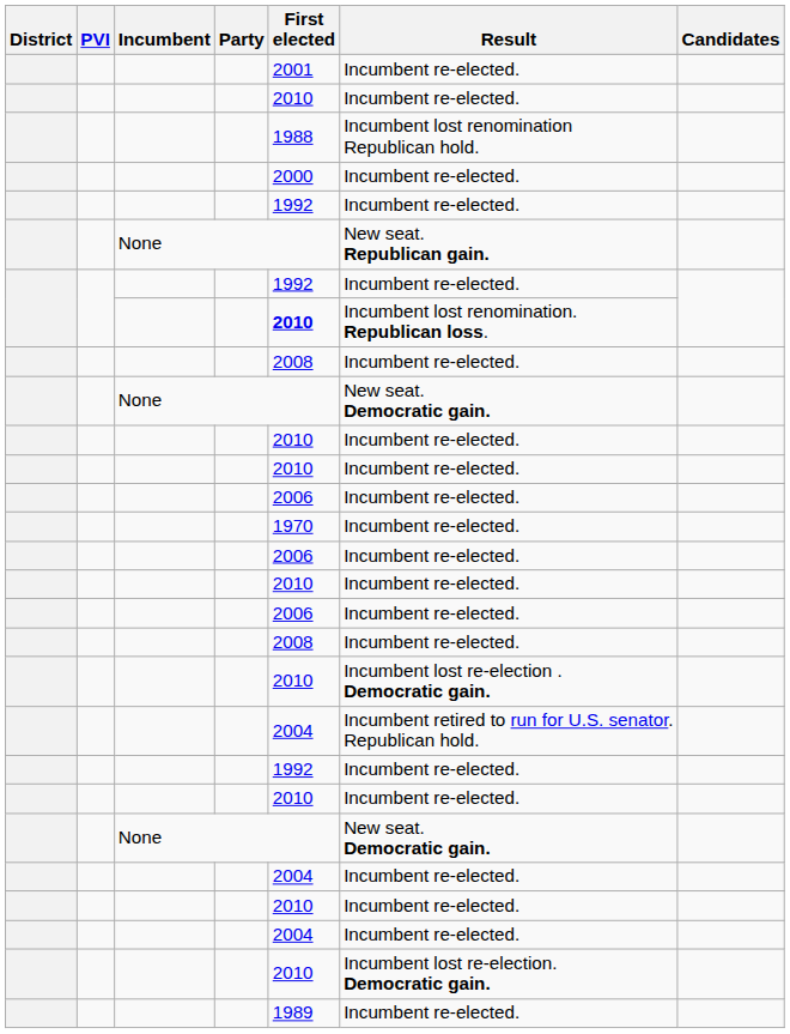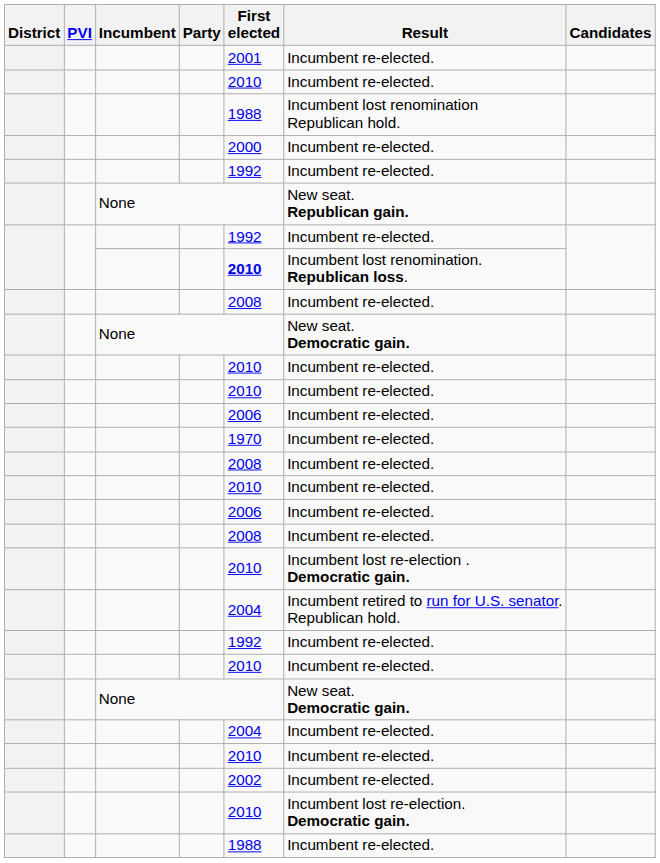row 16 | First elected: 2006 -> 2008
row 27 | First elected: 2004 -> 2002
row 29 | First elected: 1989 -> 1988
